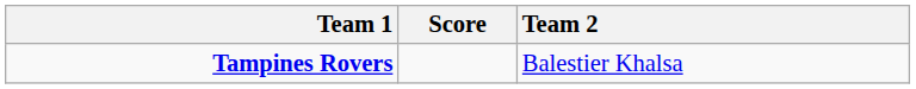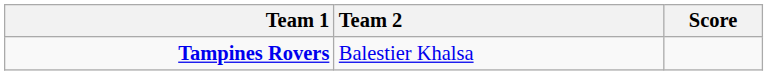columns swapped: Score <-> Team 2
